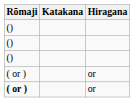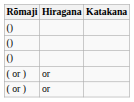columns swapped: Hiragana <-> Katakana
row 6 | Rōmaji: bold -> normal
